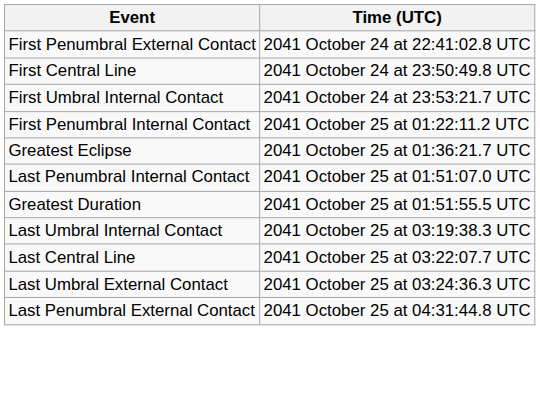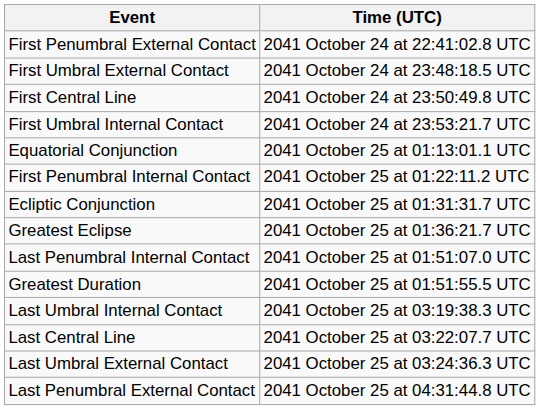+ row: First Umbral External Contact | 2041 October 24 at 23:48:18.5 UTC
+ row: Equatorial Conjunction | 2041 October 25 at 01:13:01.1 UTC
+ row: Ecliptic Conjunction | 2041 October 25 at 01:31:31.7 UTC
